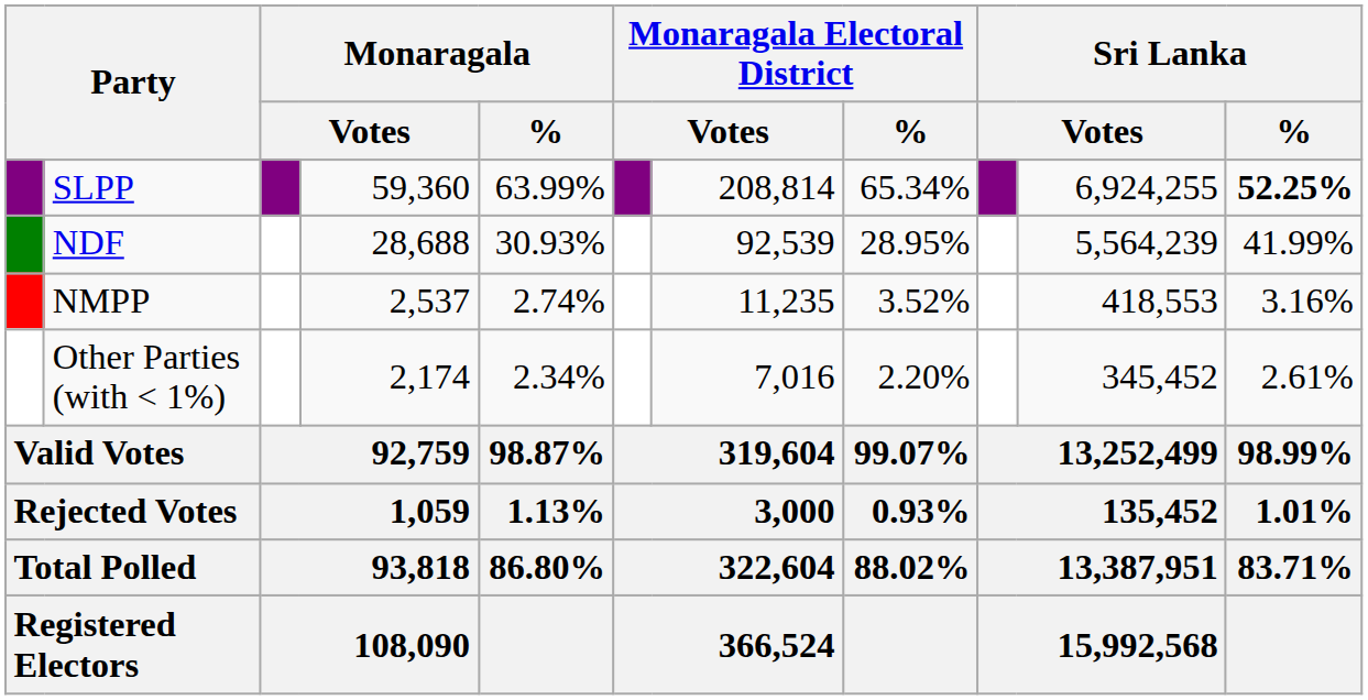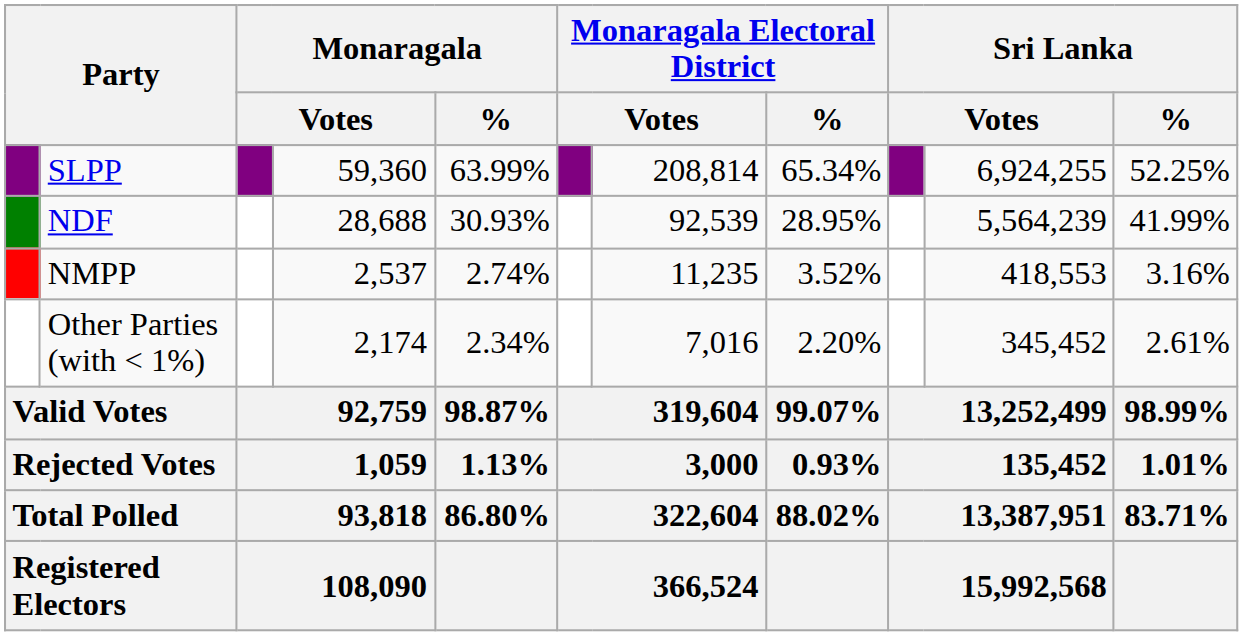SLPP | Sri Lanka / %: bold -> normal
